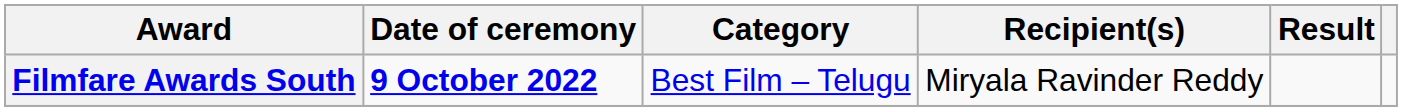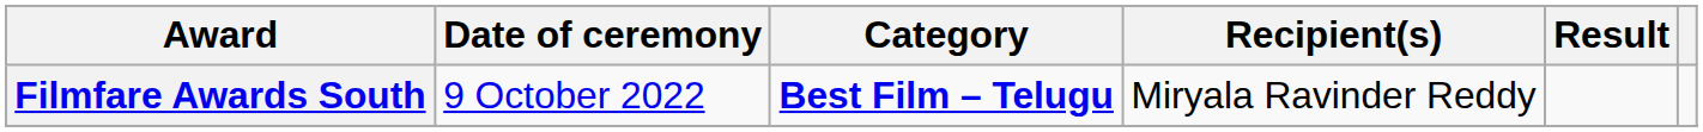Filmfare Awards South | Date of ceremony: bold -> normal
Filmfare Awards South | Category: normal -> bold
